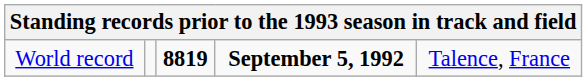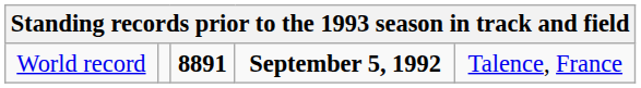World record | column 3: 8819 -> 8891
